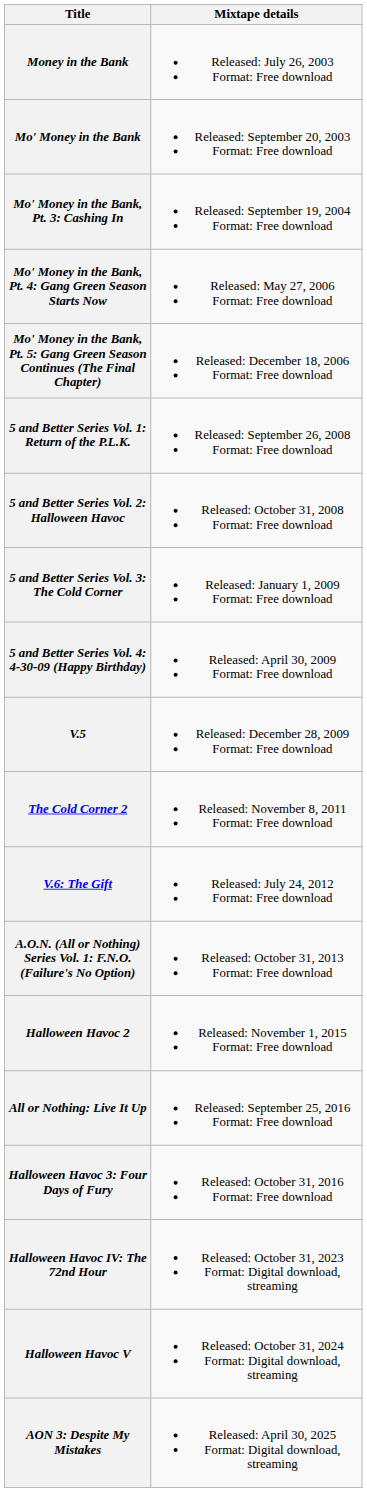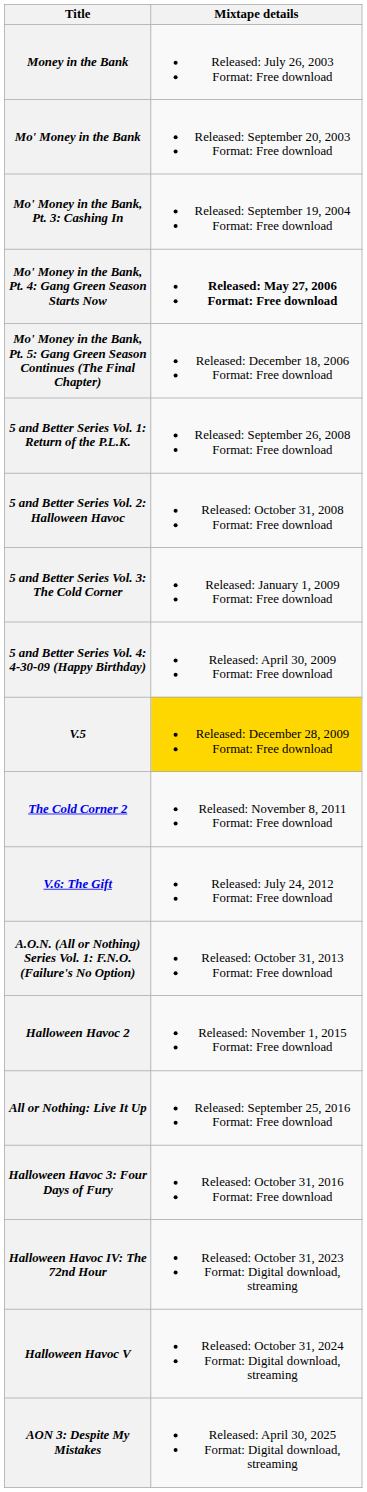Mo' Money in the Bank, Pt. 4: Gang Green Season Starts Now | Mixtape details: normal -> bold
V.5 | Mixtape details: no background -> gold background
